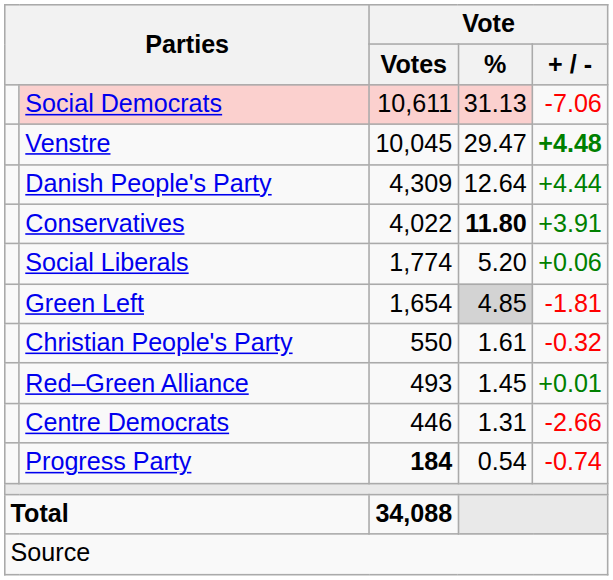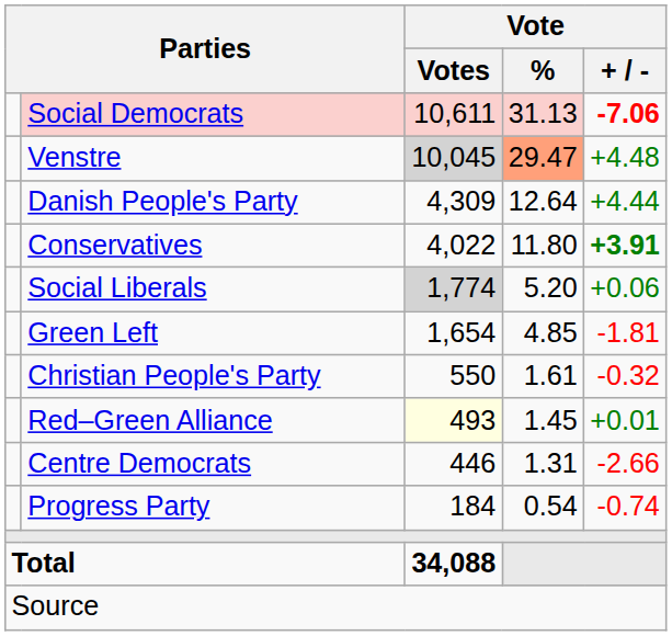Social Democrats | Vote / + / -: normal -> bold
Venstre | Vote / Votes: no background -> lightgrey background
Venstre | Vote / %: no background -> lightsalmon background
Venstre | Vote / + / -: bold -> normal
Conservatives | Vote / %: bold -> normal
Conservatives | Vote / + / -: normal -> bold
Social Liberals | Vote / Votes: no background -> lightgrey background
Green Left | Vote / %: lightgrey background -> no background
Red–Green Alliance | Vote / Votes: no background -> lightyellow background
Progress Party | Vote / Votes: bold -> normal
